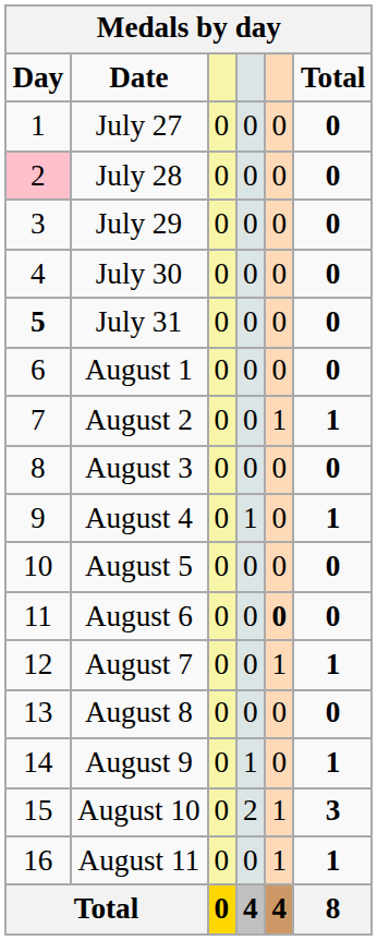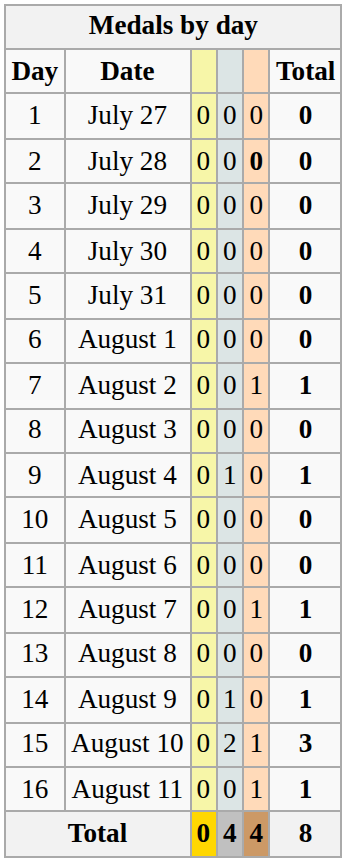July 28 | Day: pink background -> no background
July 28 | column 5: normal -> bold
July 31 | Day: bold -> normal
August 6 | column 5: bold -> normal
